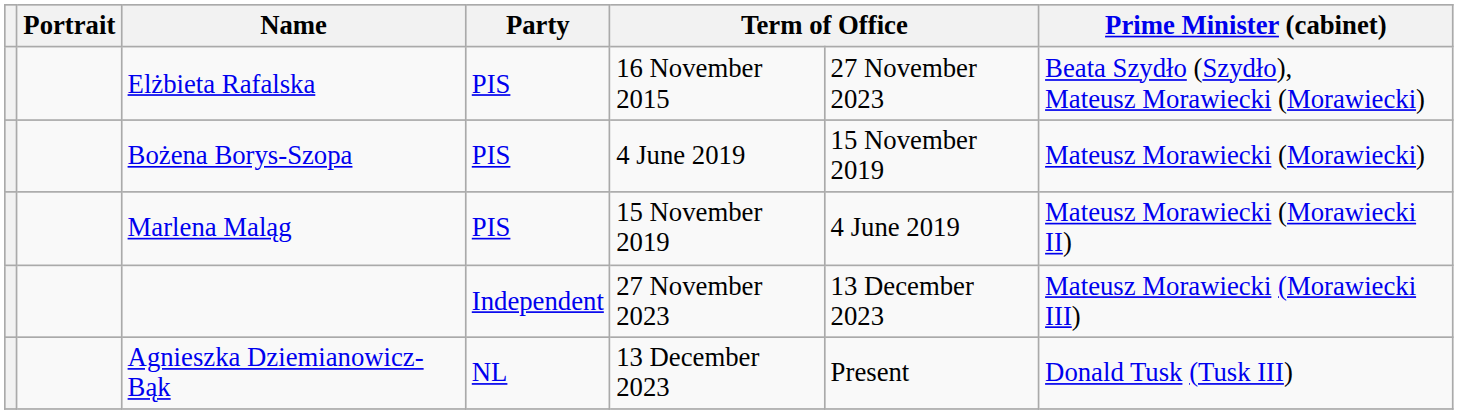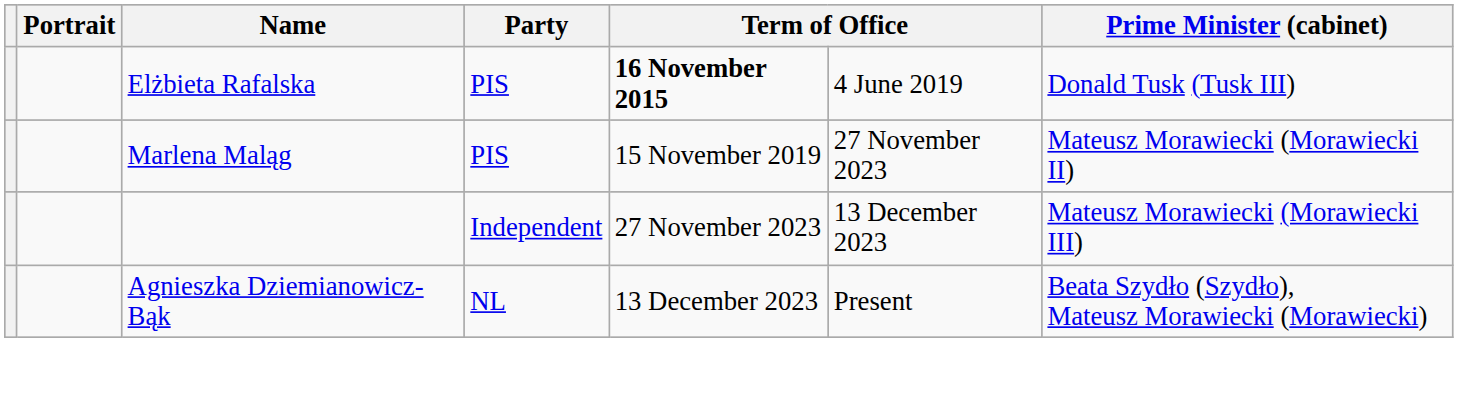Elżbieta Rafalska | column 5: normal -> bold
Elżbieta Rafalska | column 6: 27 November 2023 -> 4 June 2019
Elżbieta Rafalska | Prime Minister (cabinet): Beata Szydło (Szydło), Mateusz Morawiecki (Morawiecki) -> Donald Tusk (Tusk III)
- row: Bożena Borys-Szopa | PIS | 4 June 2019 | 15 November 2019 | Mateusz Morawiecki (Morawiecki)
Marlena Maląg | column 6: 4 June 2019 -> 27 November 2023
Agnieszka Dziemianowicz-Bąk | Prime Minister (cabinet): Donald Tusk (Tusk III) -> Beata Szydło (Szydło), Mateusz Morawiecki (Morawiecki)
